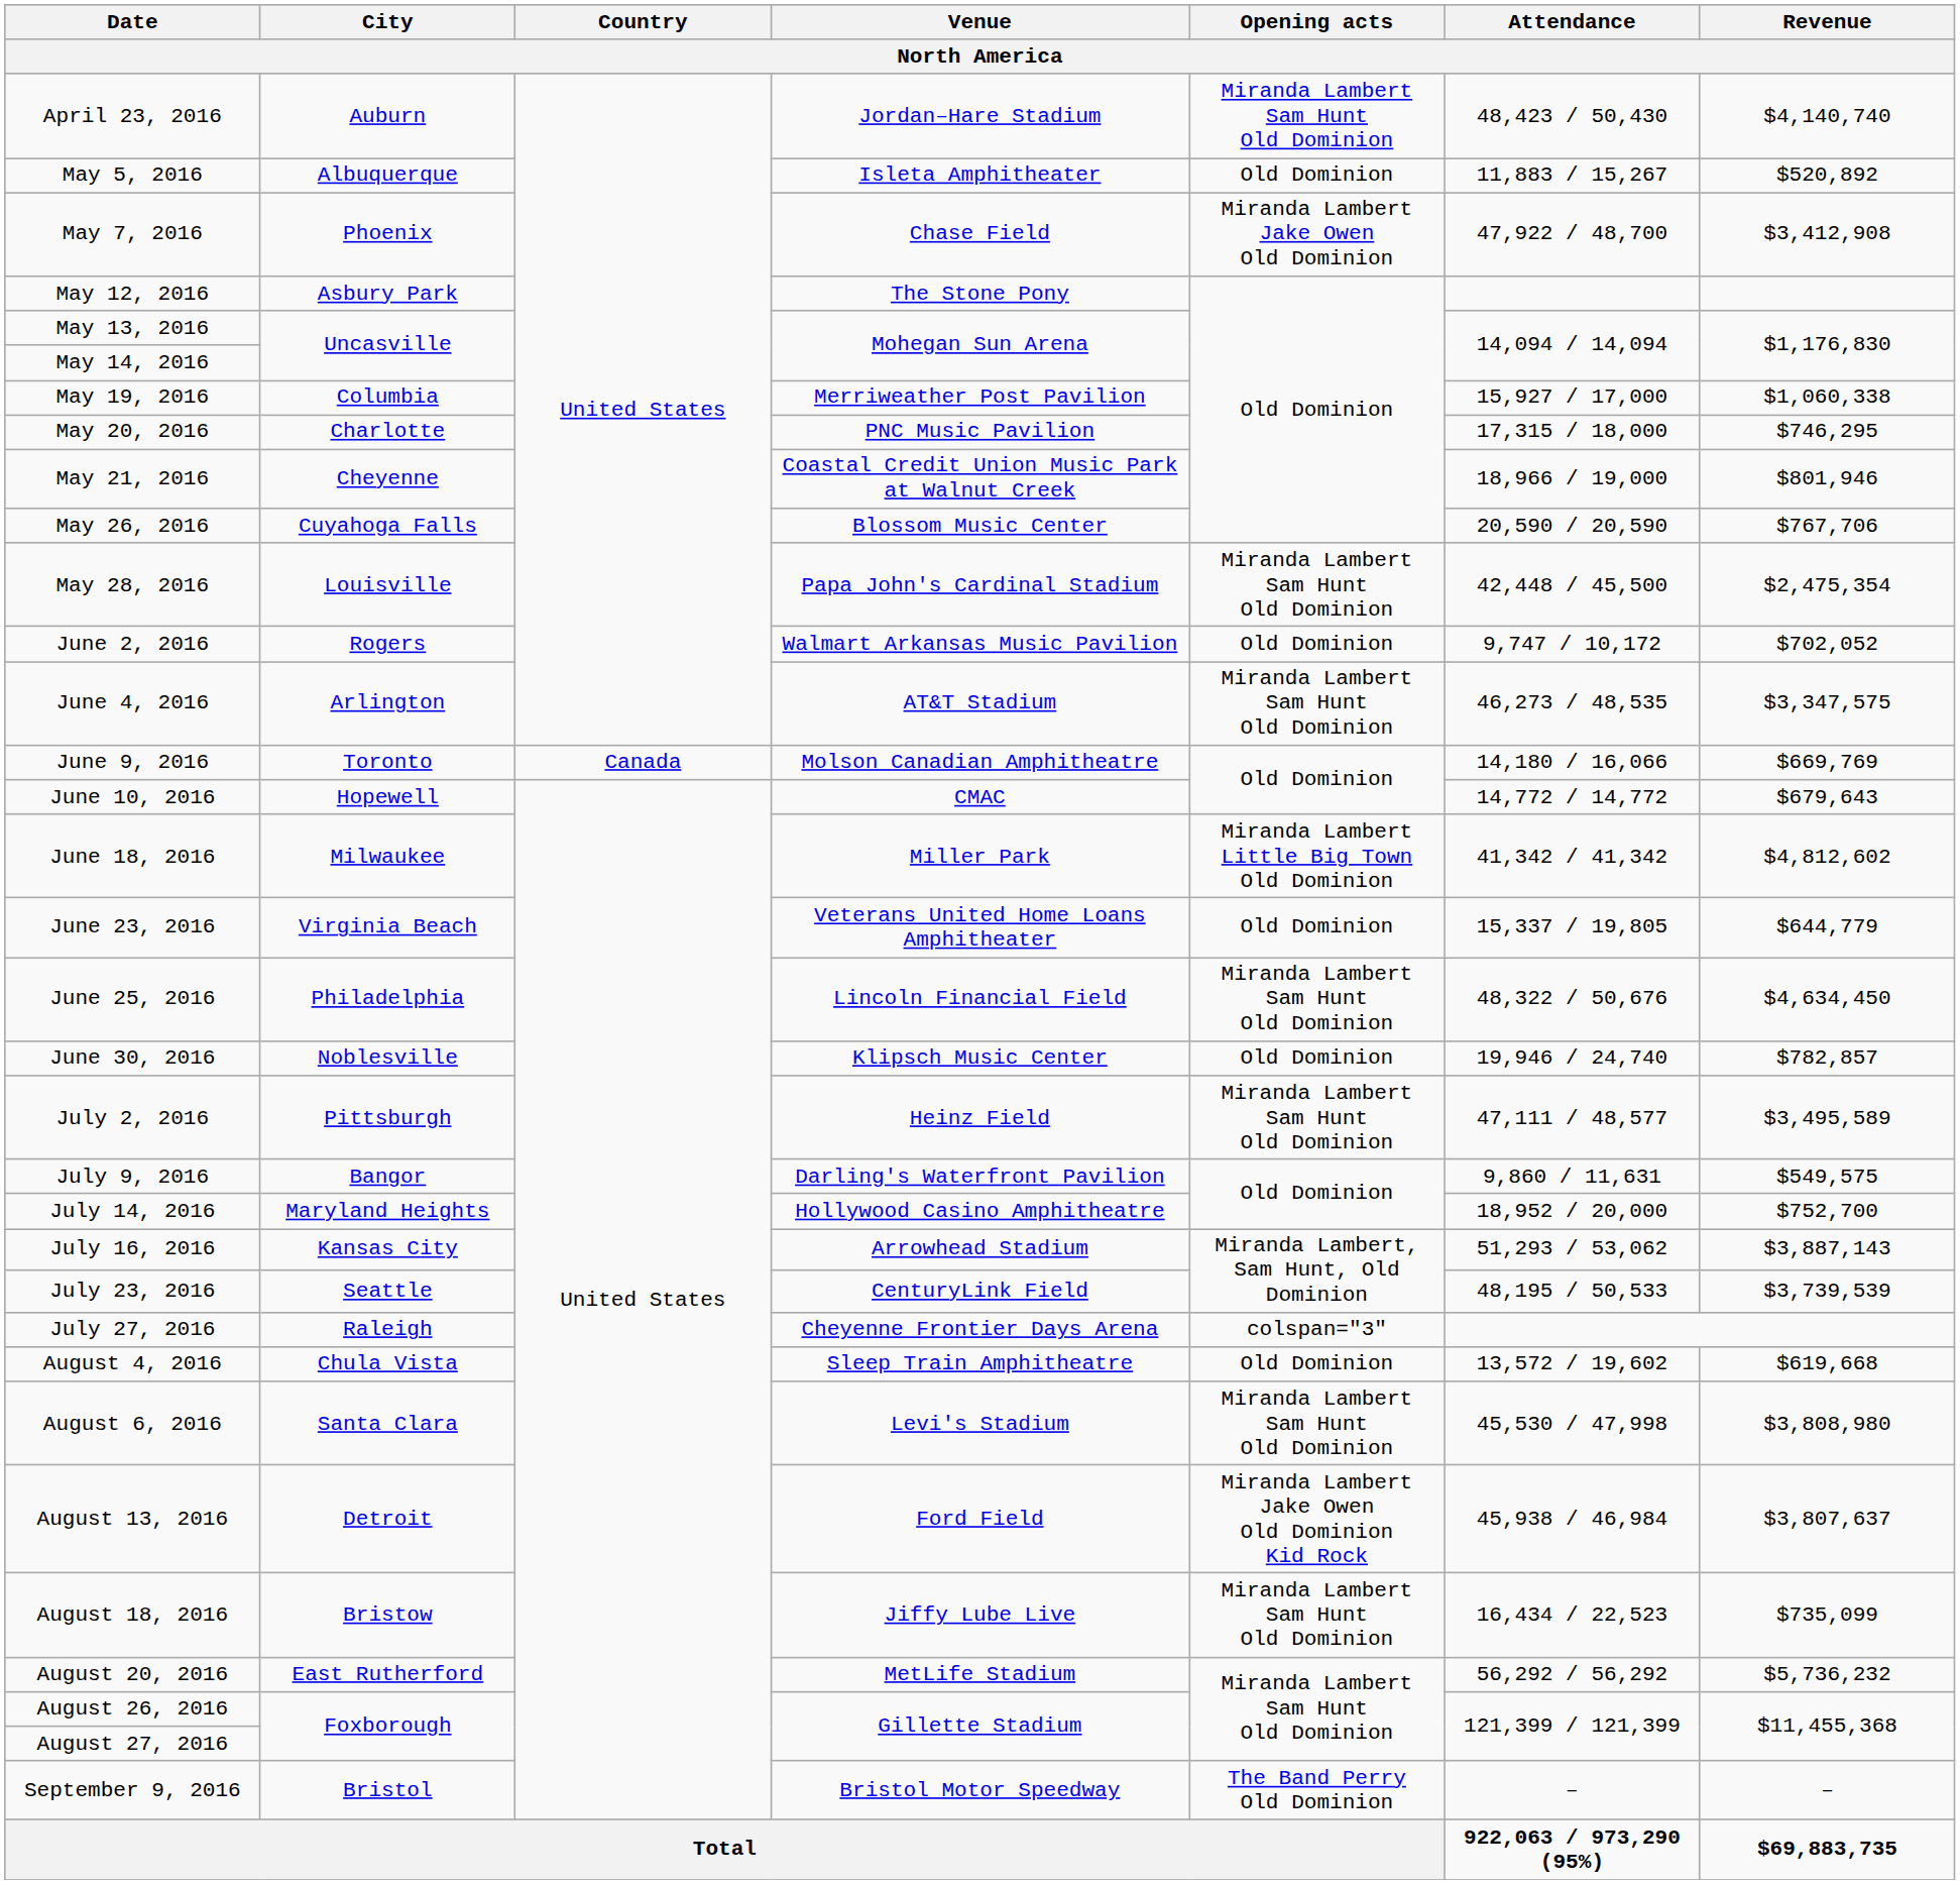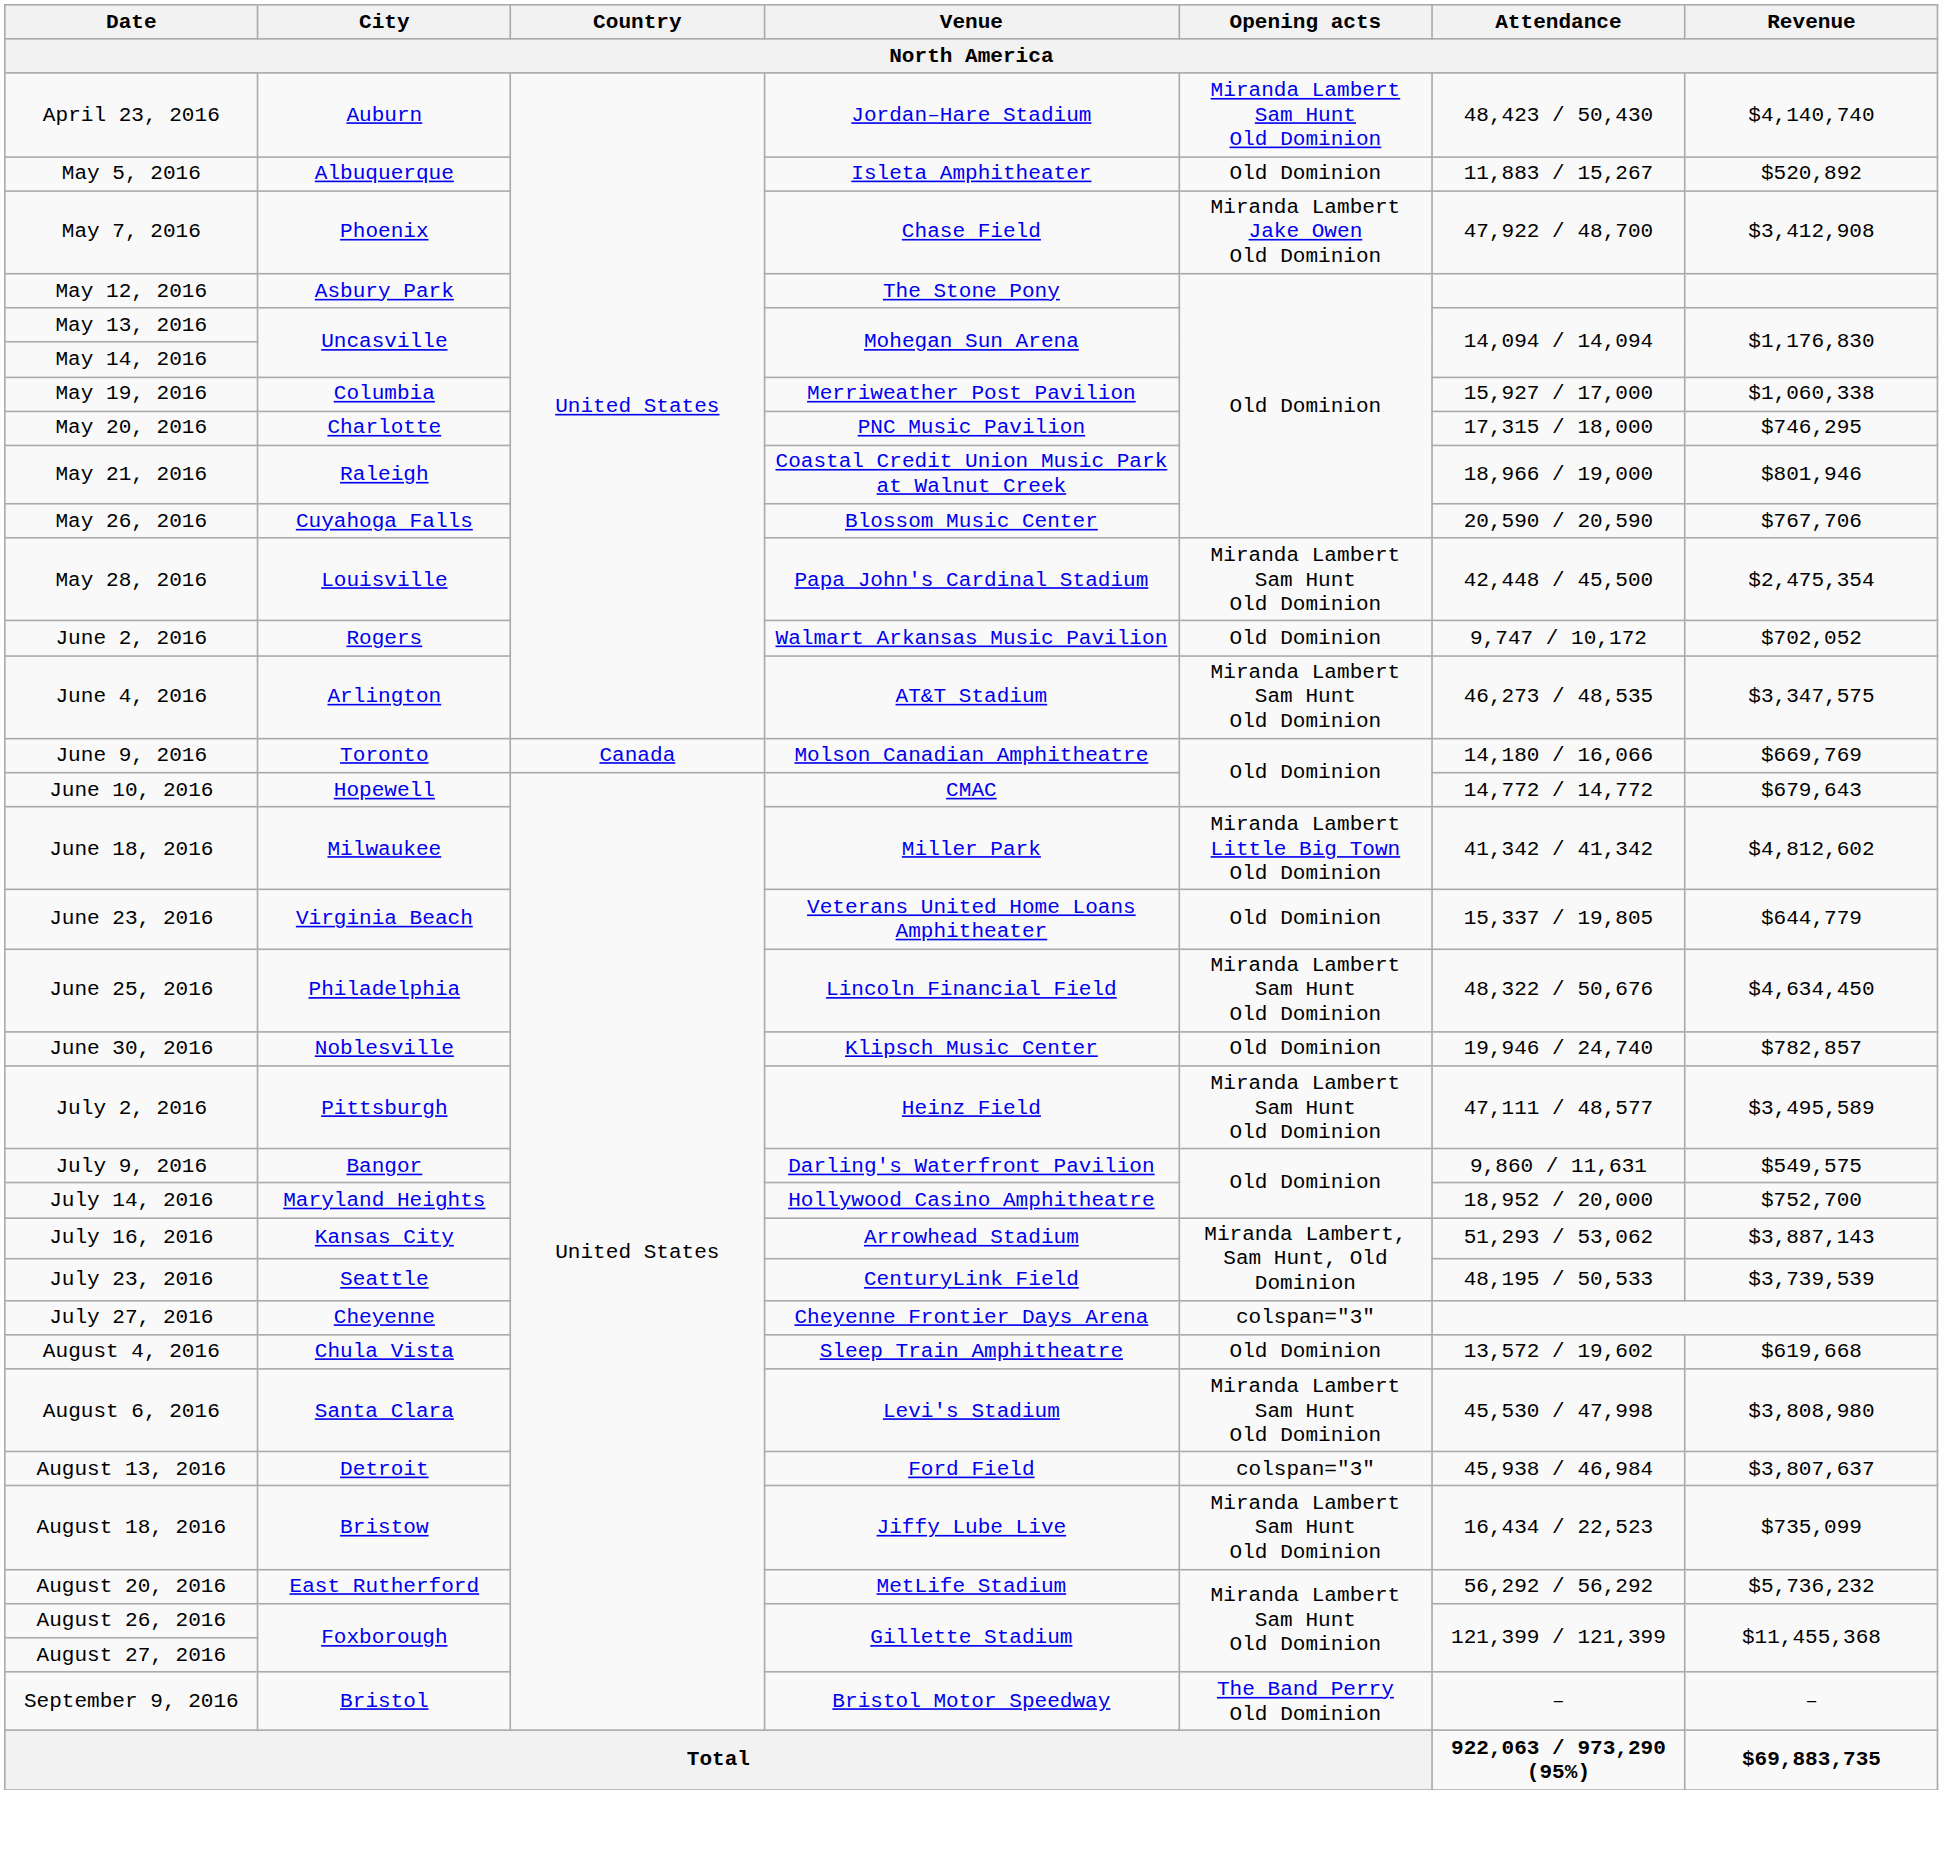May 21, 2016 | City: Cheyenne -> Raleigh
July 27, 2016 | City: Raleigh -> Cheyenne
August 13, 2016 | Opening acts: Miranda Lambert Jake Owen Old Dominion Kid Rock -> colspan="3"
